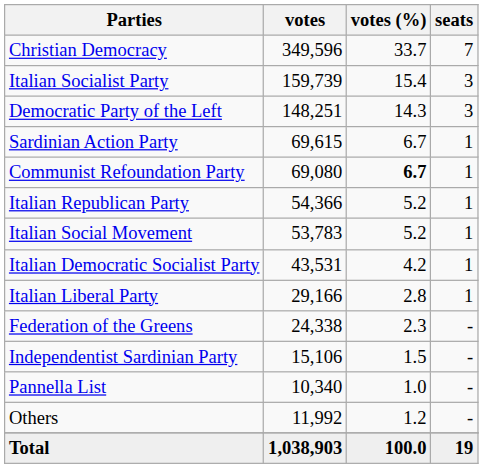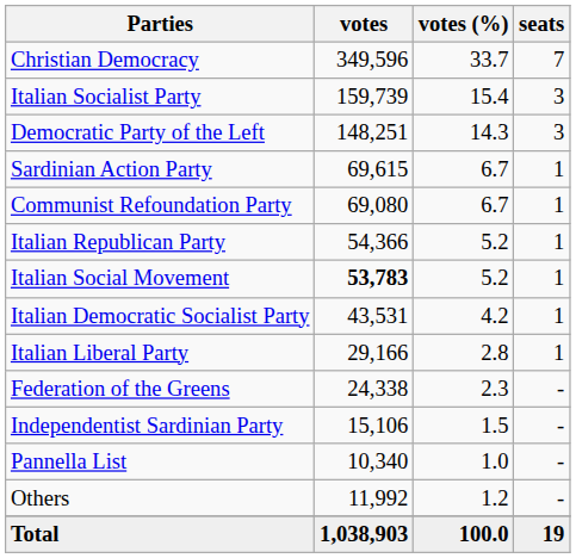Communist Refoundation Party | votes (%): bold -> normal
Italian Social Movement | votes: normal -> bold
